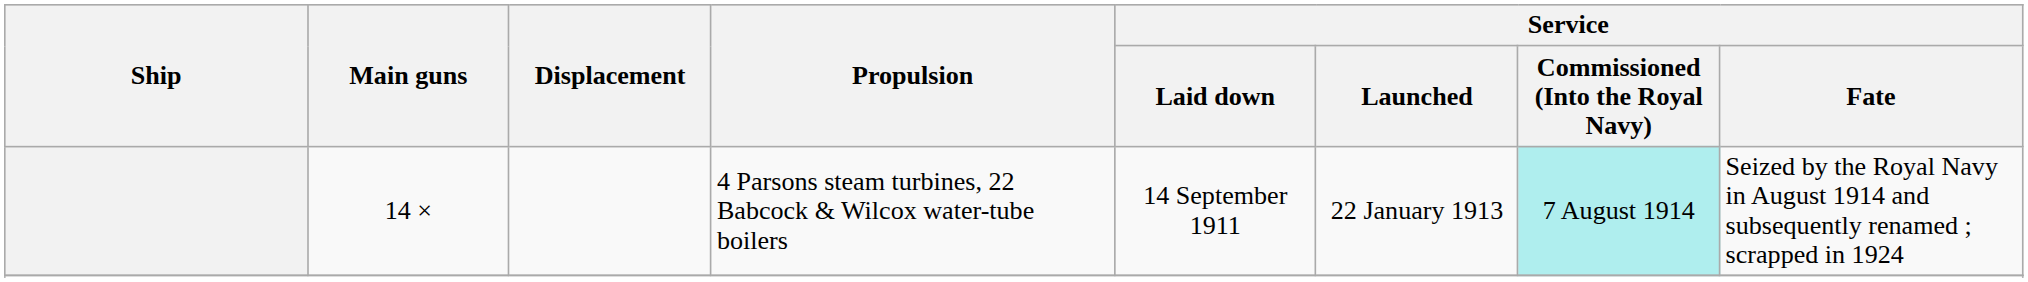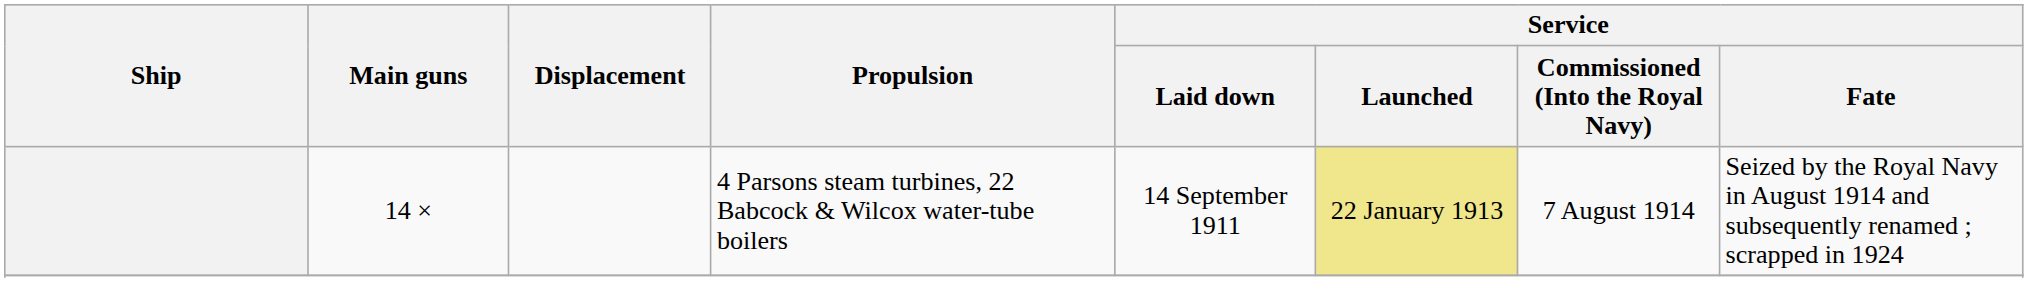row 3 | Service / Launched: no background -> khaki background
row 3 | Service / Commissioned (Into the Royal Navy): paleturquoise background -> no background
